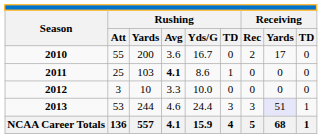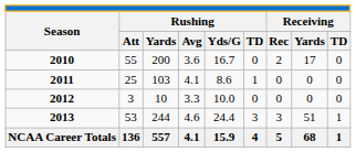2011 | column 4: bold -> normal
2013 | column 8: lavender background -> no background
